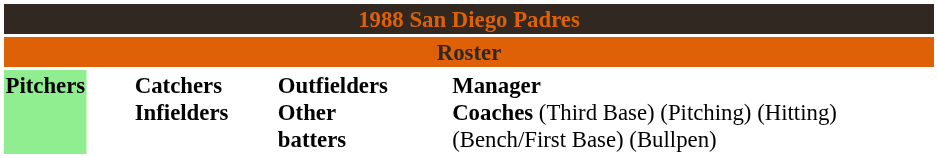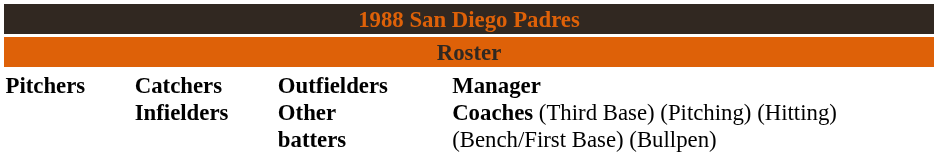Pitchers | column 1: lightgreen background -> no background
